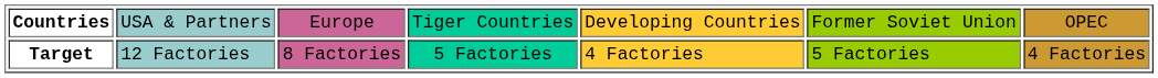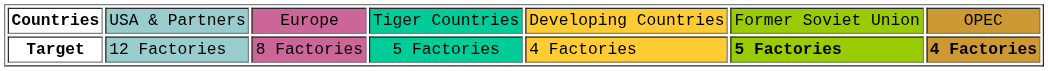Target | column 6: normal -> bold
Target | column 7: normal -> bold
